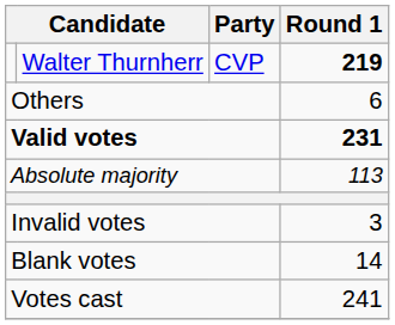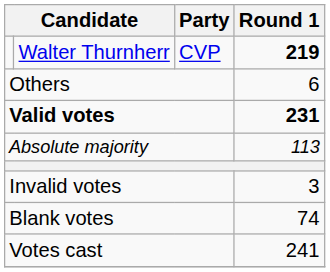Blank votes | Round 1: 14 -> 74
